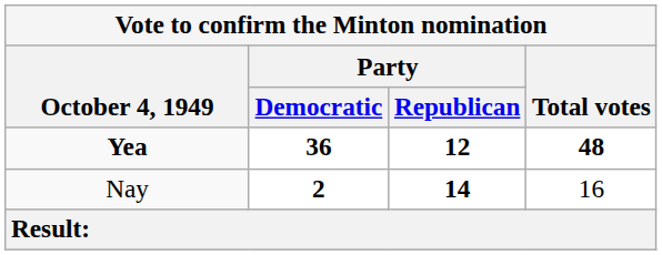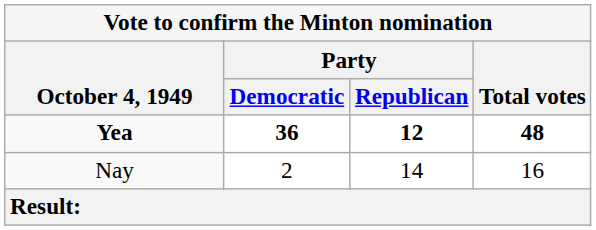Nay | Vote to confirm the Minton nomination / Party / Democratic: bold -> normal
Nay | Vote to confirm the Minton nomination / Party / Republican: bold -> normal
